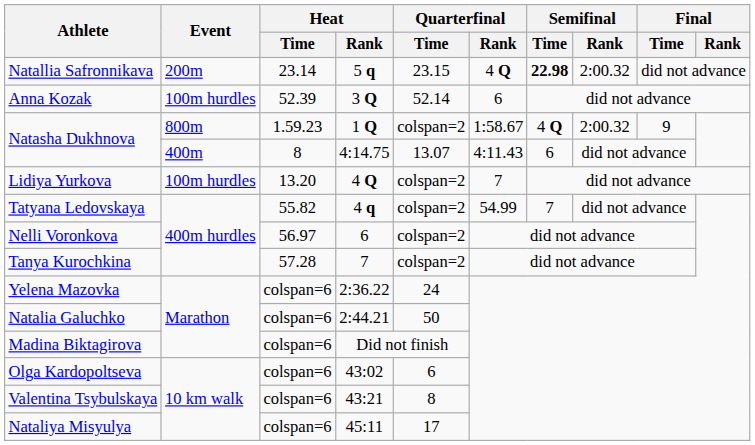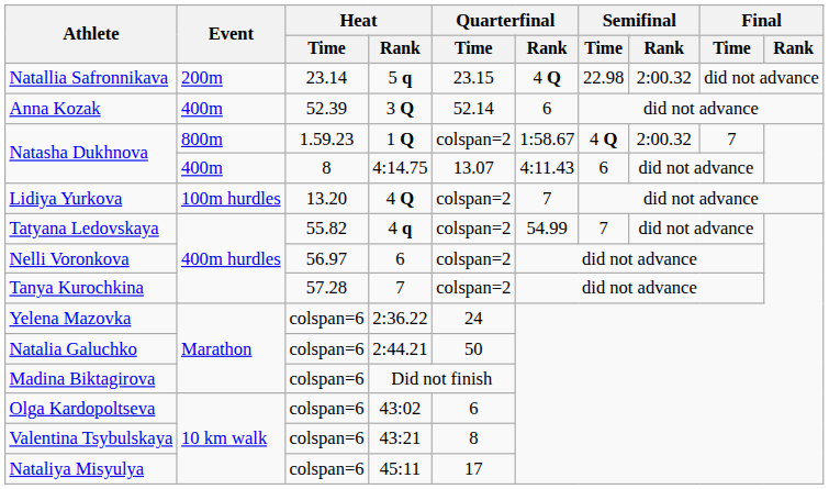Natallia Safronnikava | Semifinal / Time: bold -> normal
Anna Kozak | Event: 100m hurdles -> 400m
Natasha Dukhnova / 1 Q | Final / Time: 9 -> 7
